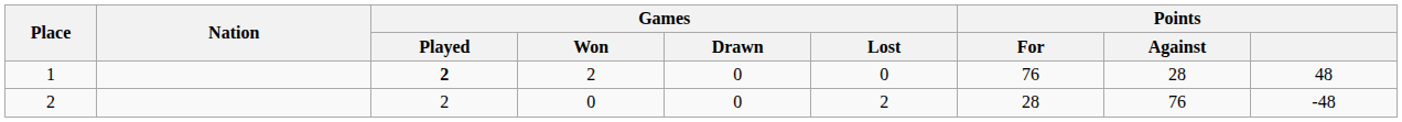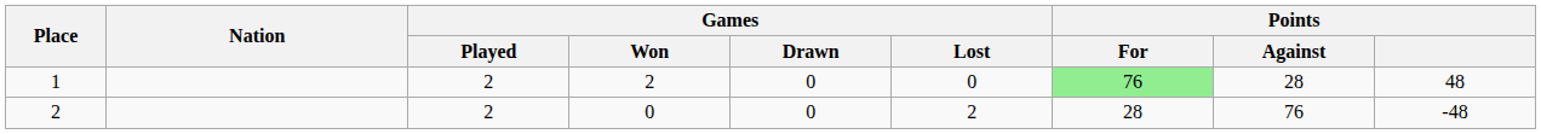1 | Games / Played: bold -> normal
1 | Points / For: no background -> lightgreen background
